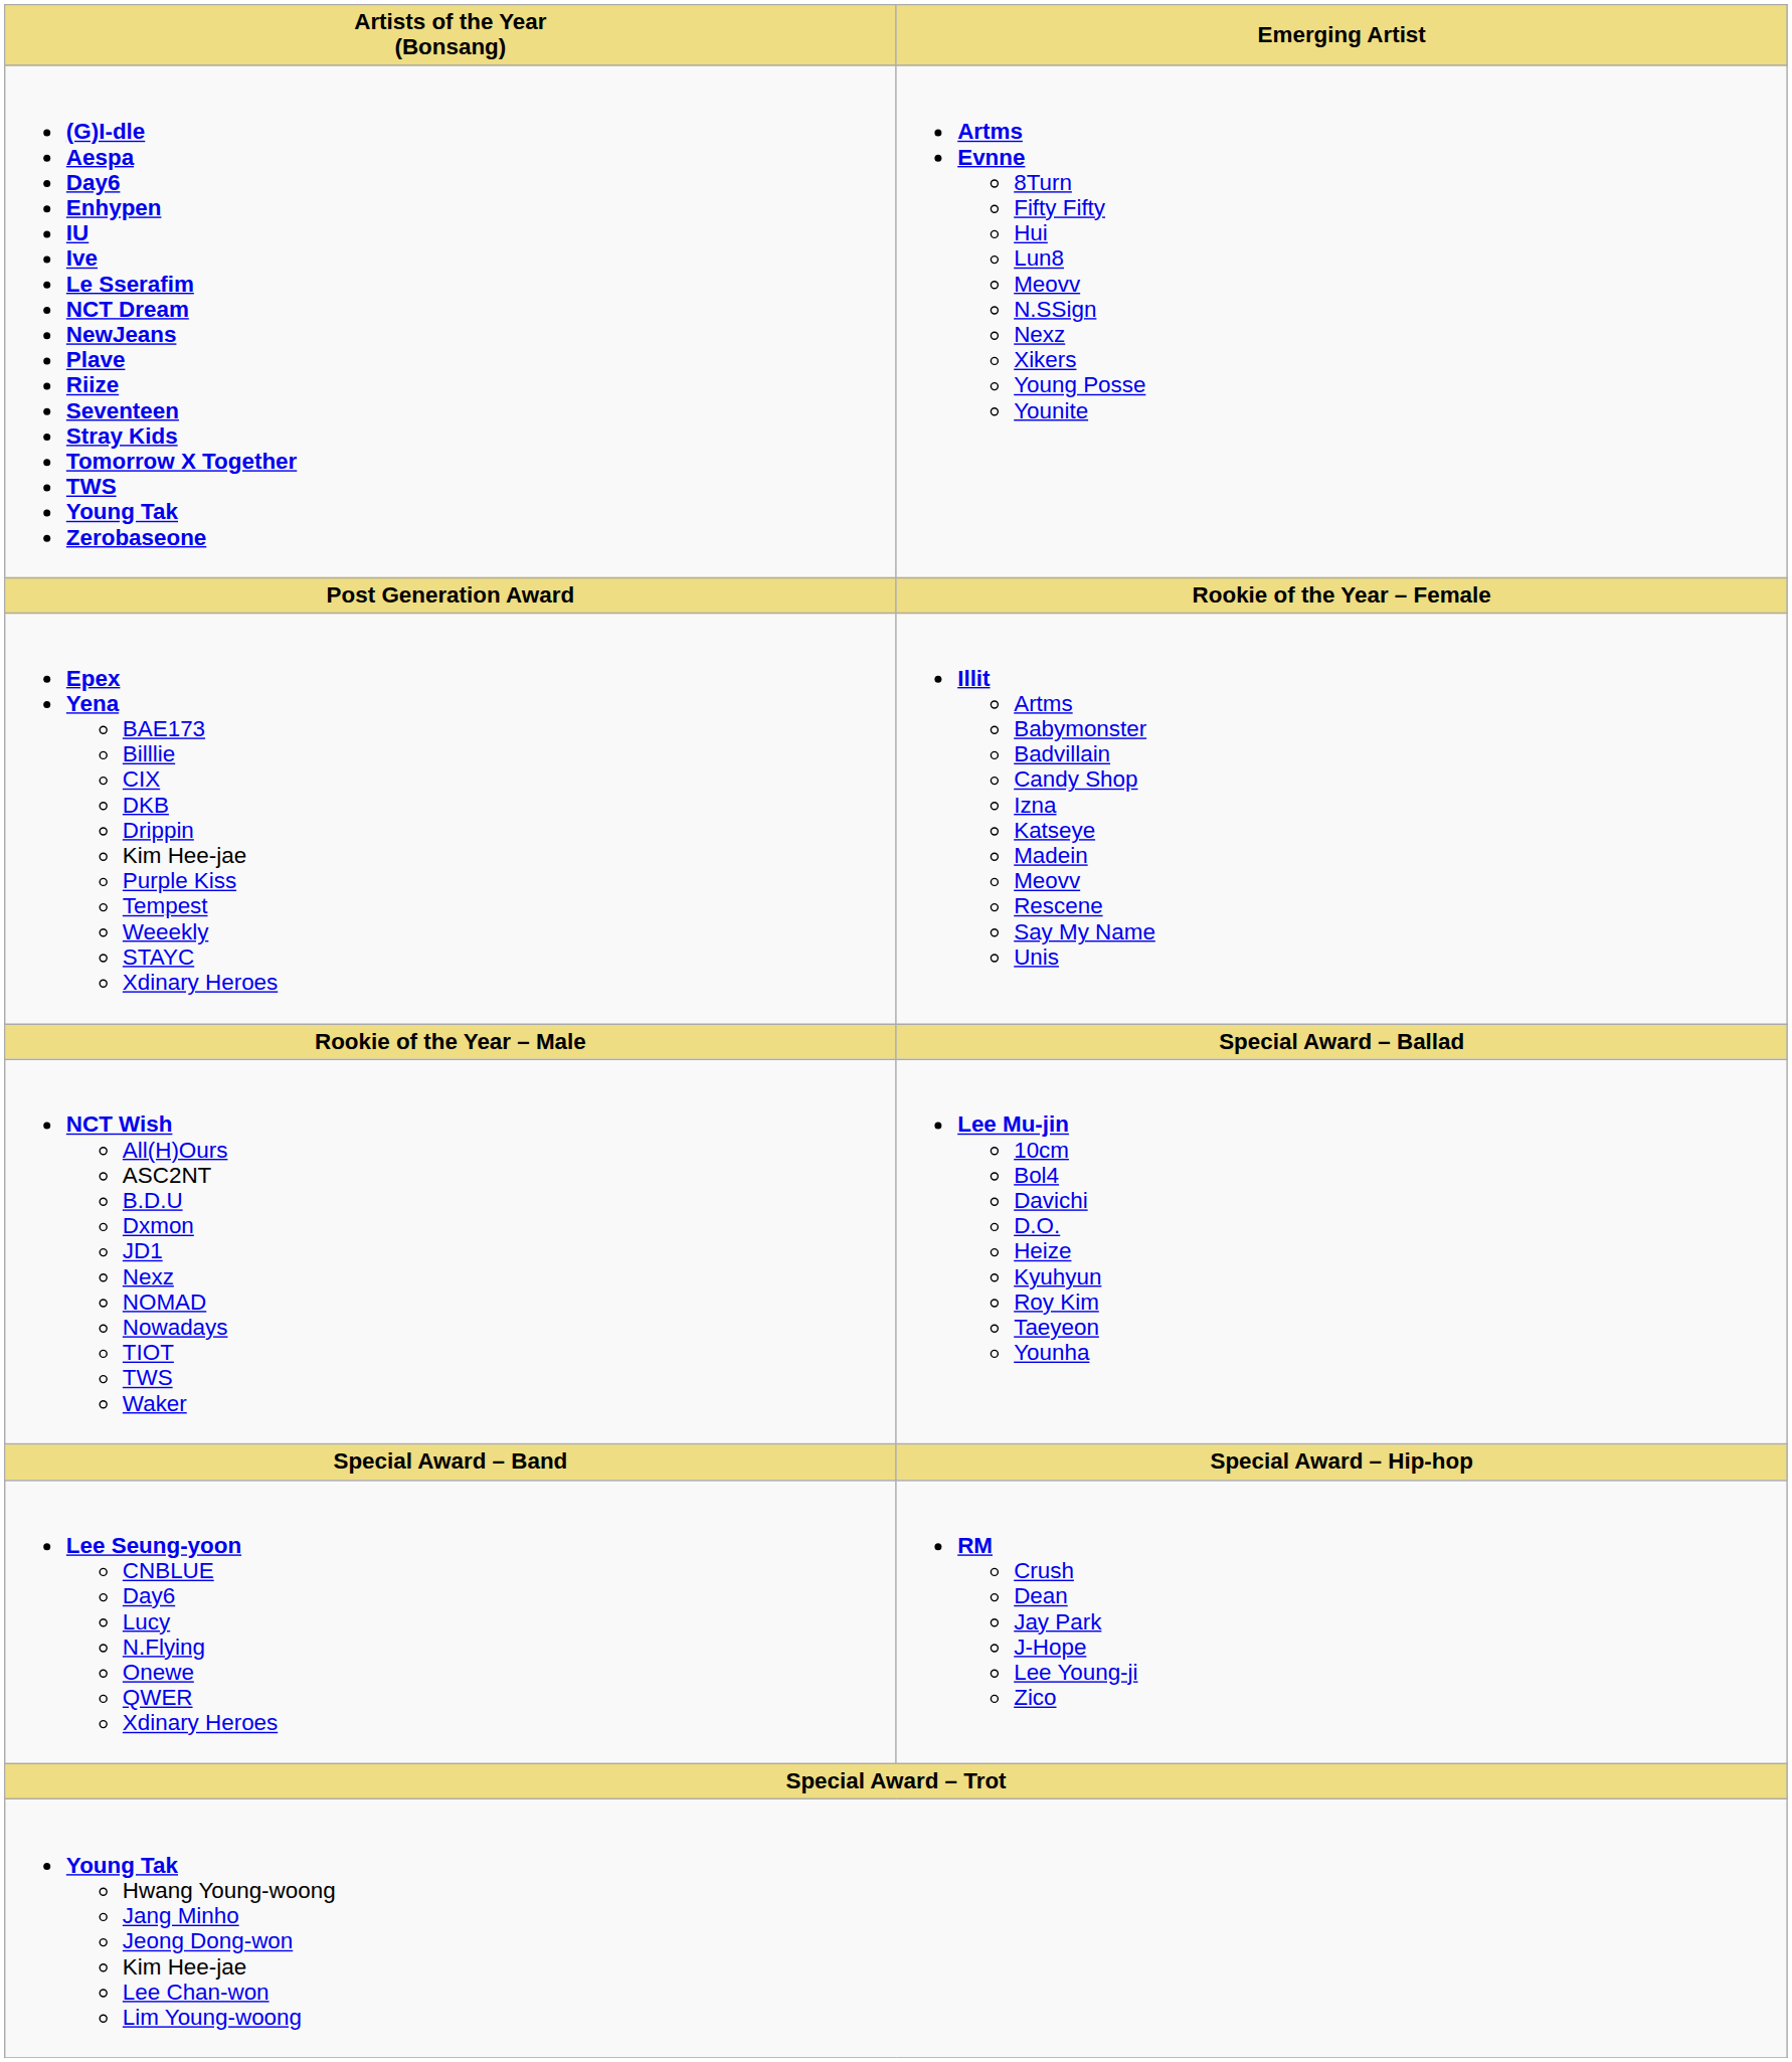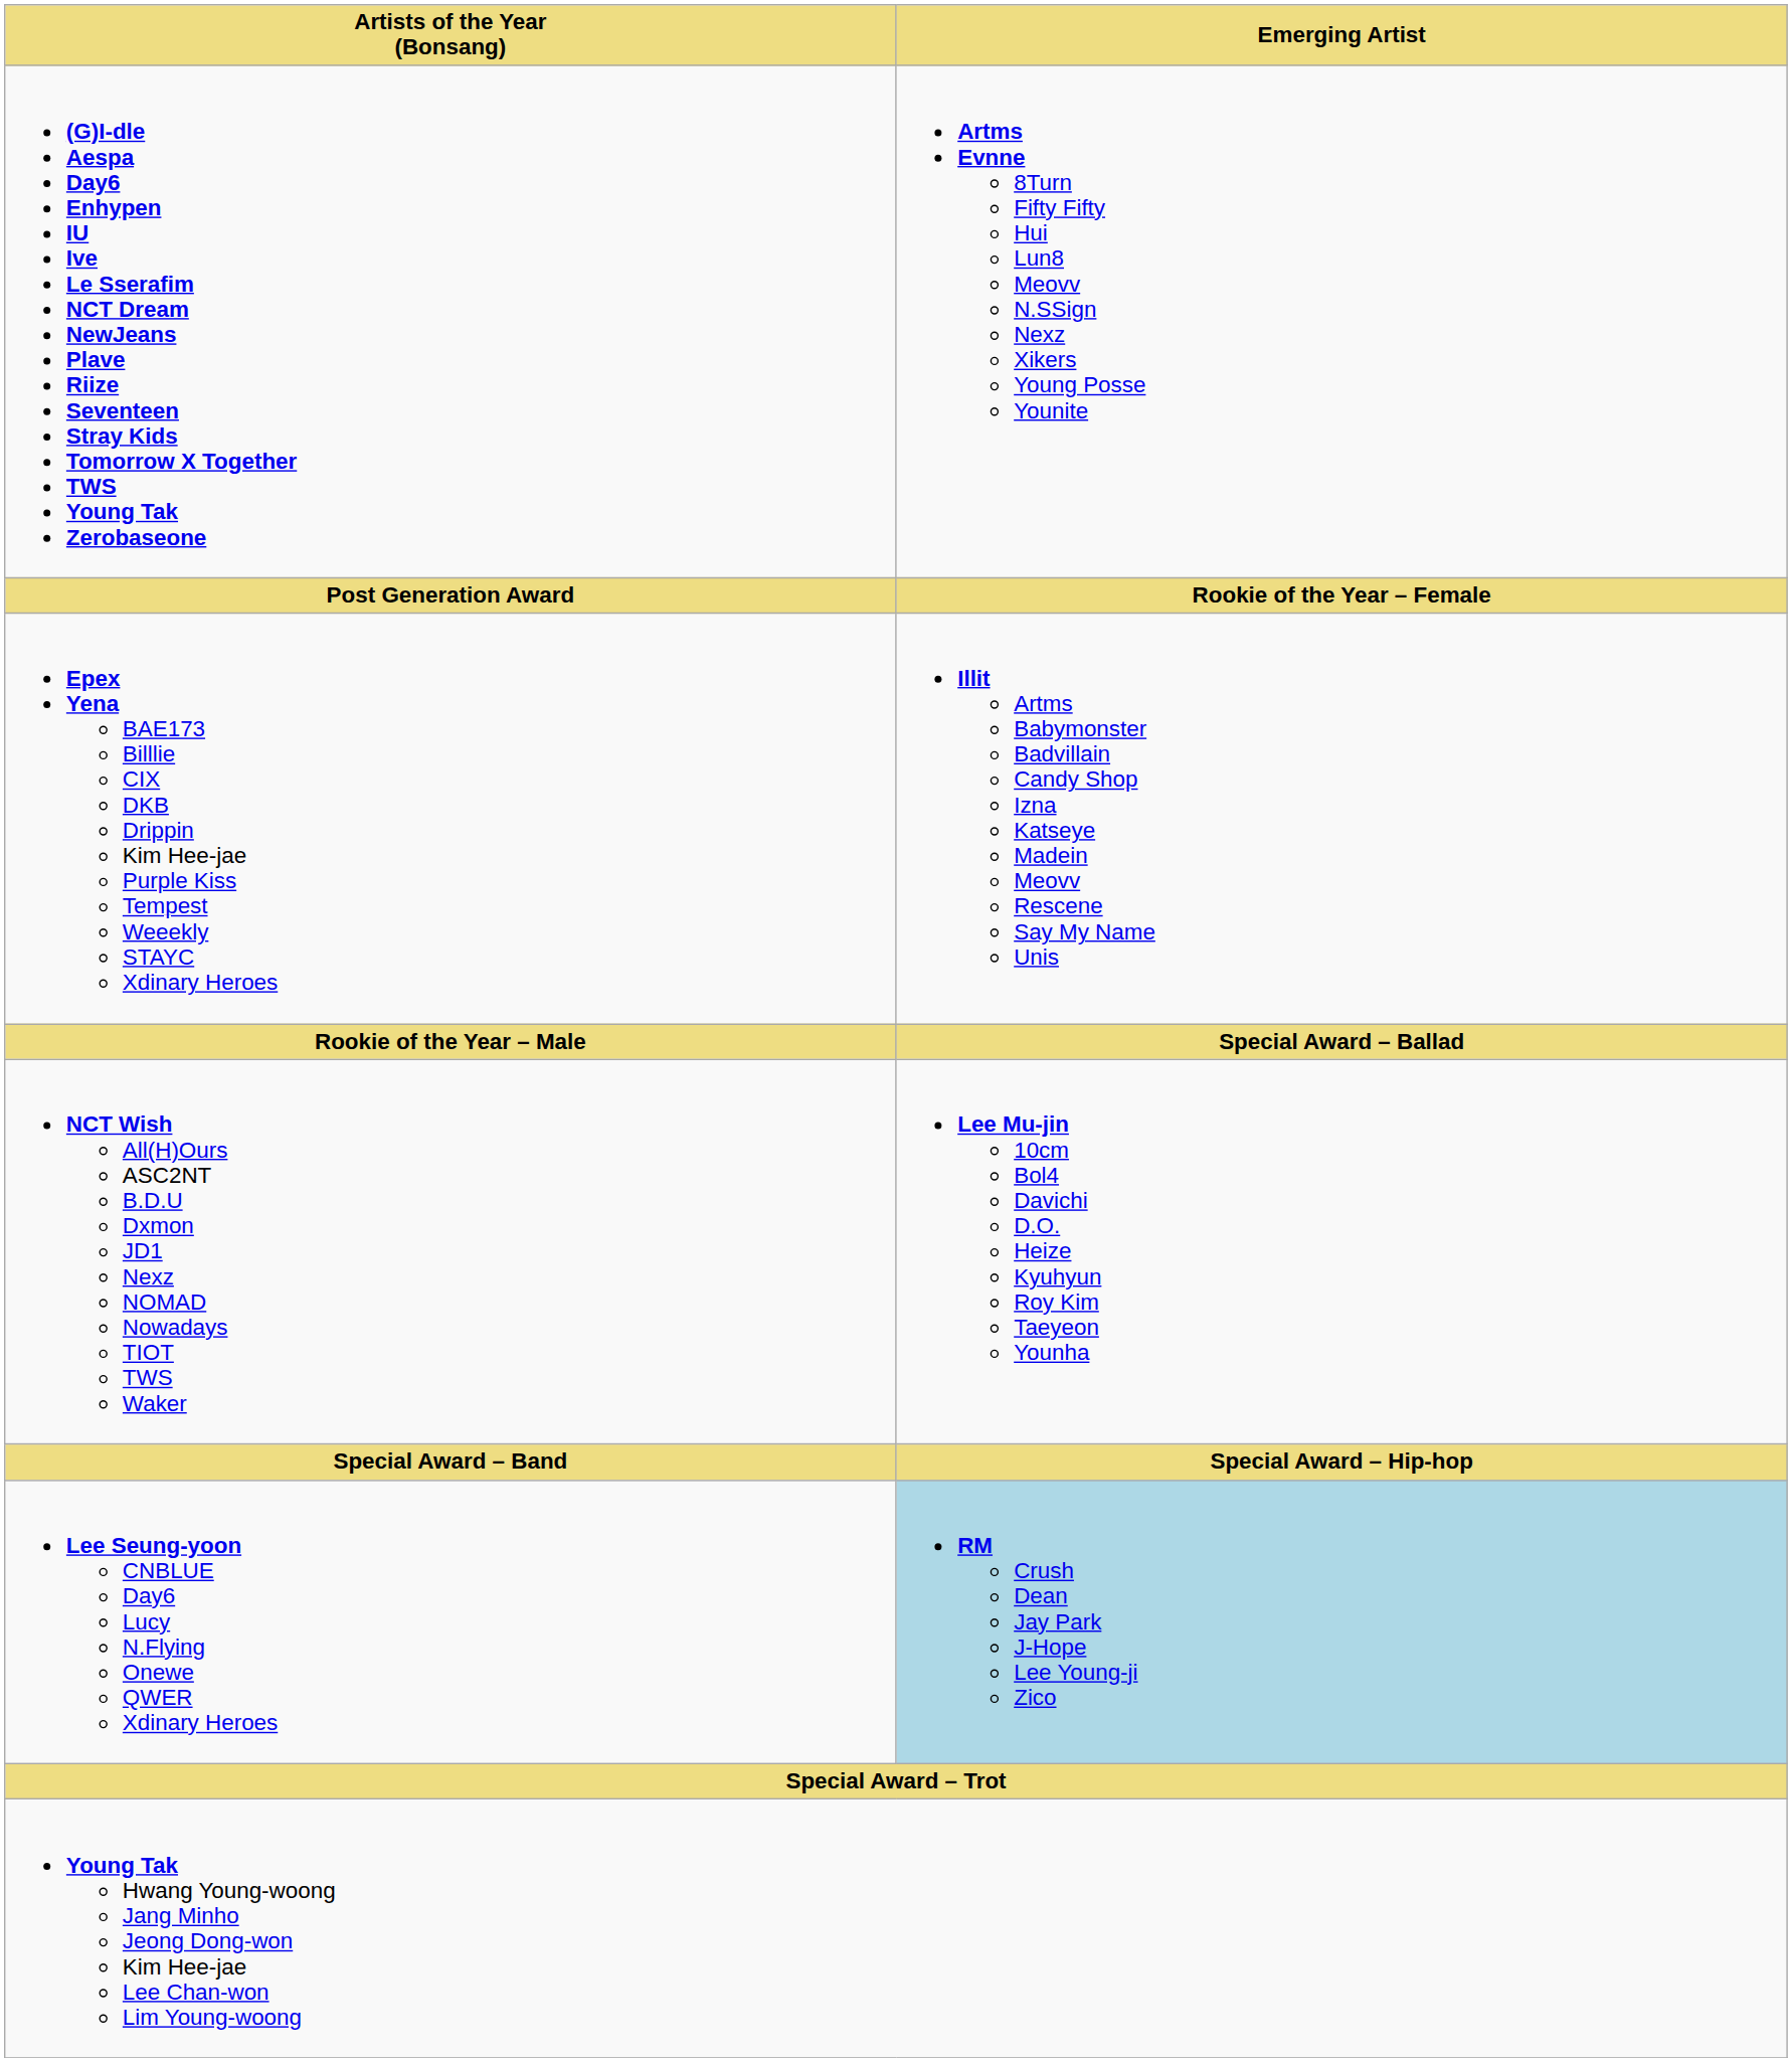row 8 | Emerging Artist: no background -> lightblue background
